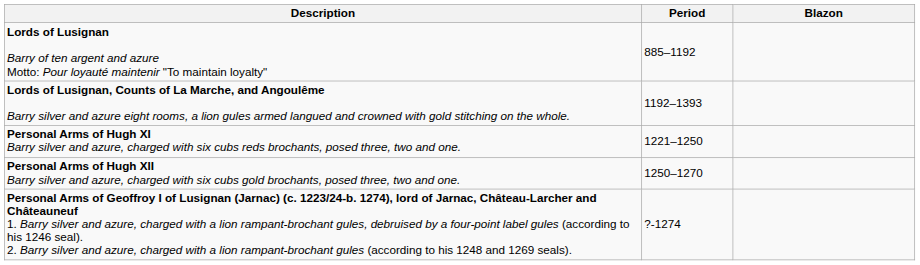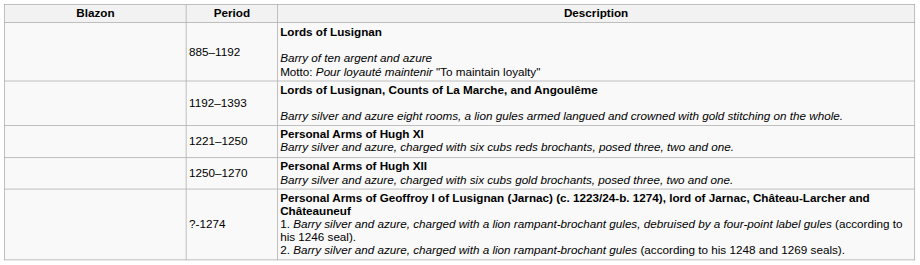columns swapped: Blazon <-> Description
